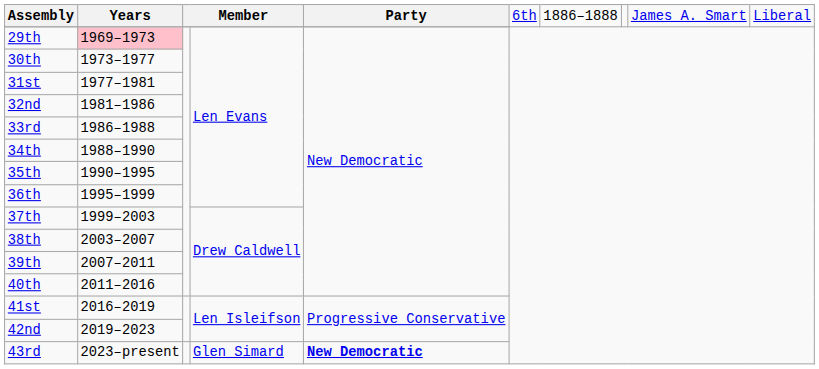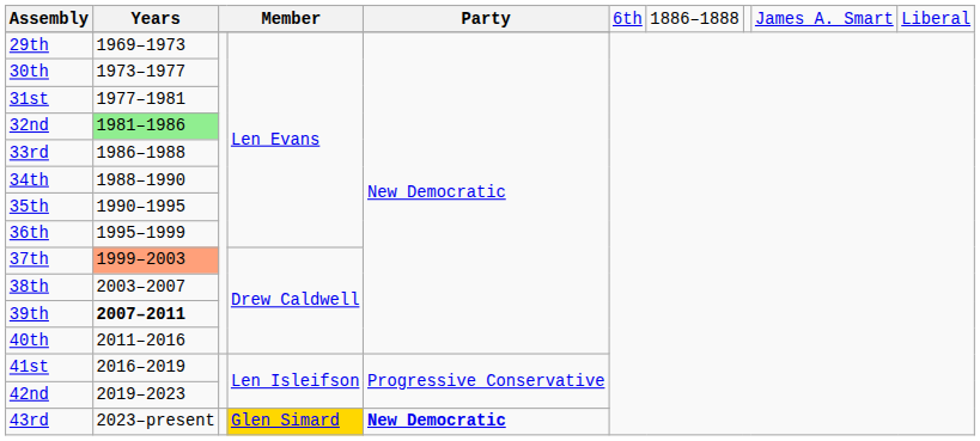29th | column 2: pink background -> no background
32nd | column 2: no background -> lightgreen background
37th | column 2: no background -> lightsalmon background
39th | column 2: normal -> bold
43rd | column 4: no background -> gold background
